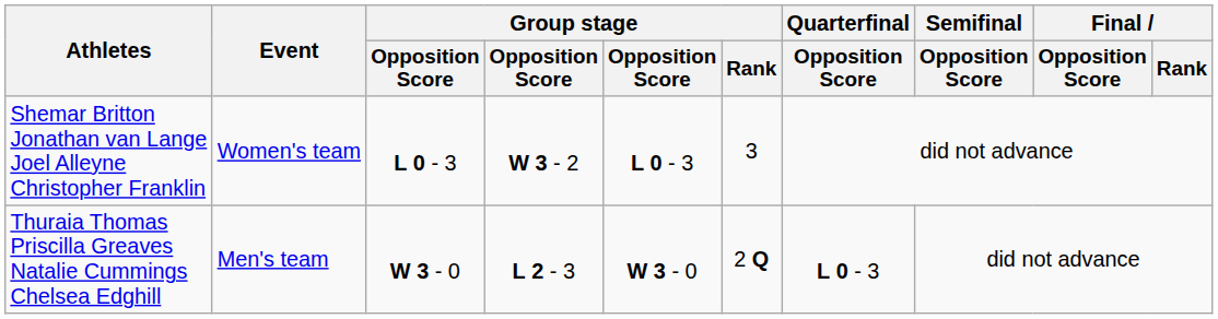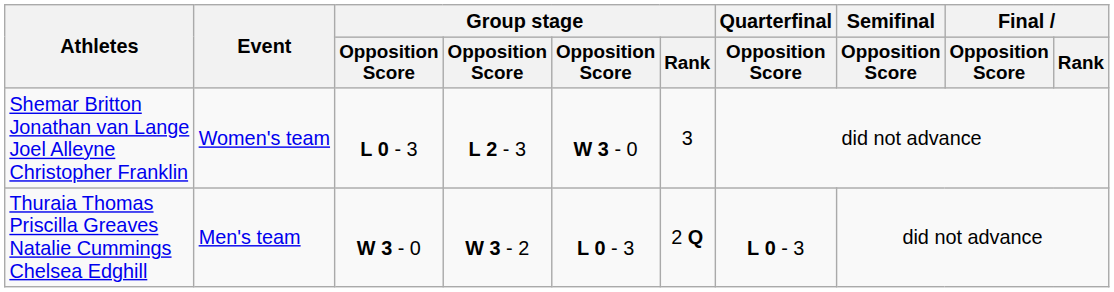row 3 | column 4: W 3 - 2 -> L 2 - 3
row 3 | column 5: L 0 - 3 -> W 3 - 0
row 4 | column 4: L 2 - 3 -> W 3 - 2
row 4 | column 5: W 3 - 0 -> L 0 - 3
